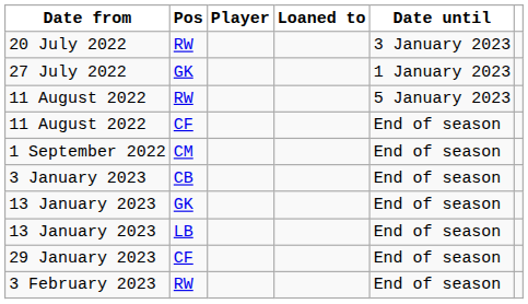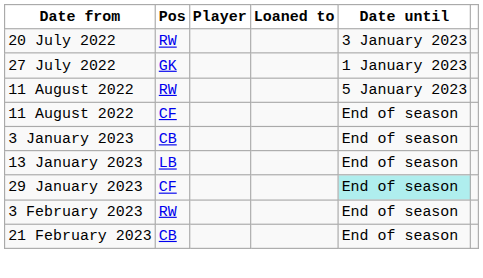- row: 1 September 2022 | CM | End of season
- row: 13 January 2023 | GK | End of season
29 January 2023 | Date until: no background -> paleturquoise background
+ row: 21 February 2023 | CB | End of season
